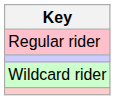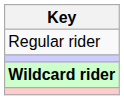Regular rider | column 1: pink background -> no background
Wildcard rider | column 1: normal -> bold
